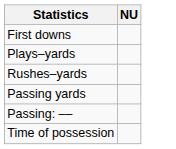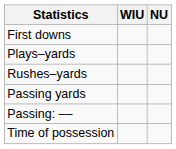+ column: WIU
